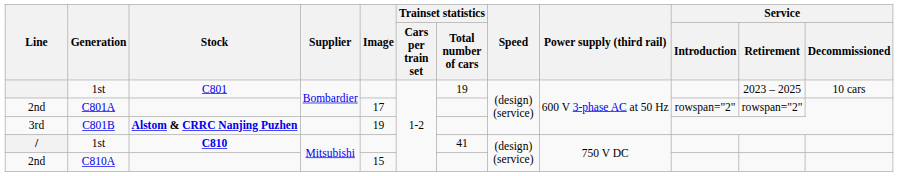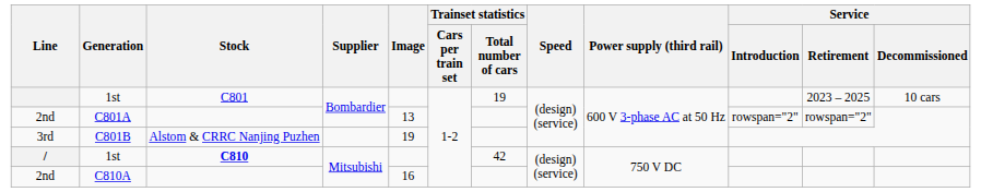2nd / C801A | Image: 17 -> 13
3rd | Stock: bold -> normal
/ | Trainset statistics / Total number of cars: 41 -> 42
2nd / C810A | Image: 15 -> 16
